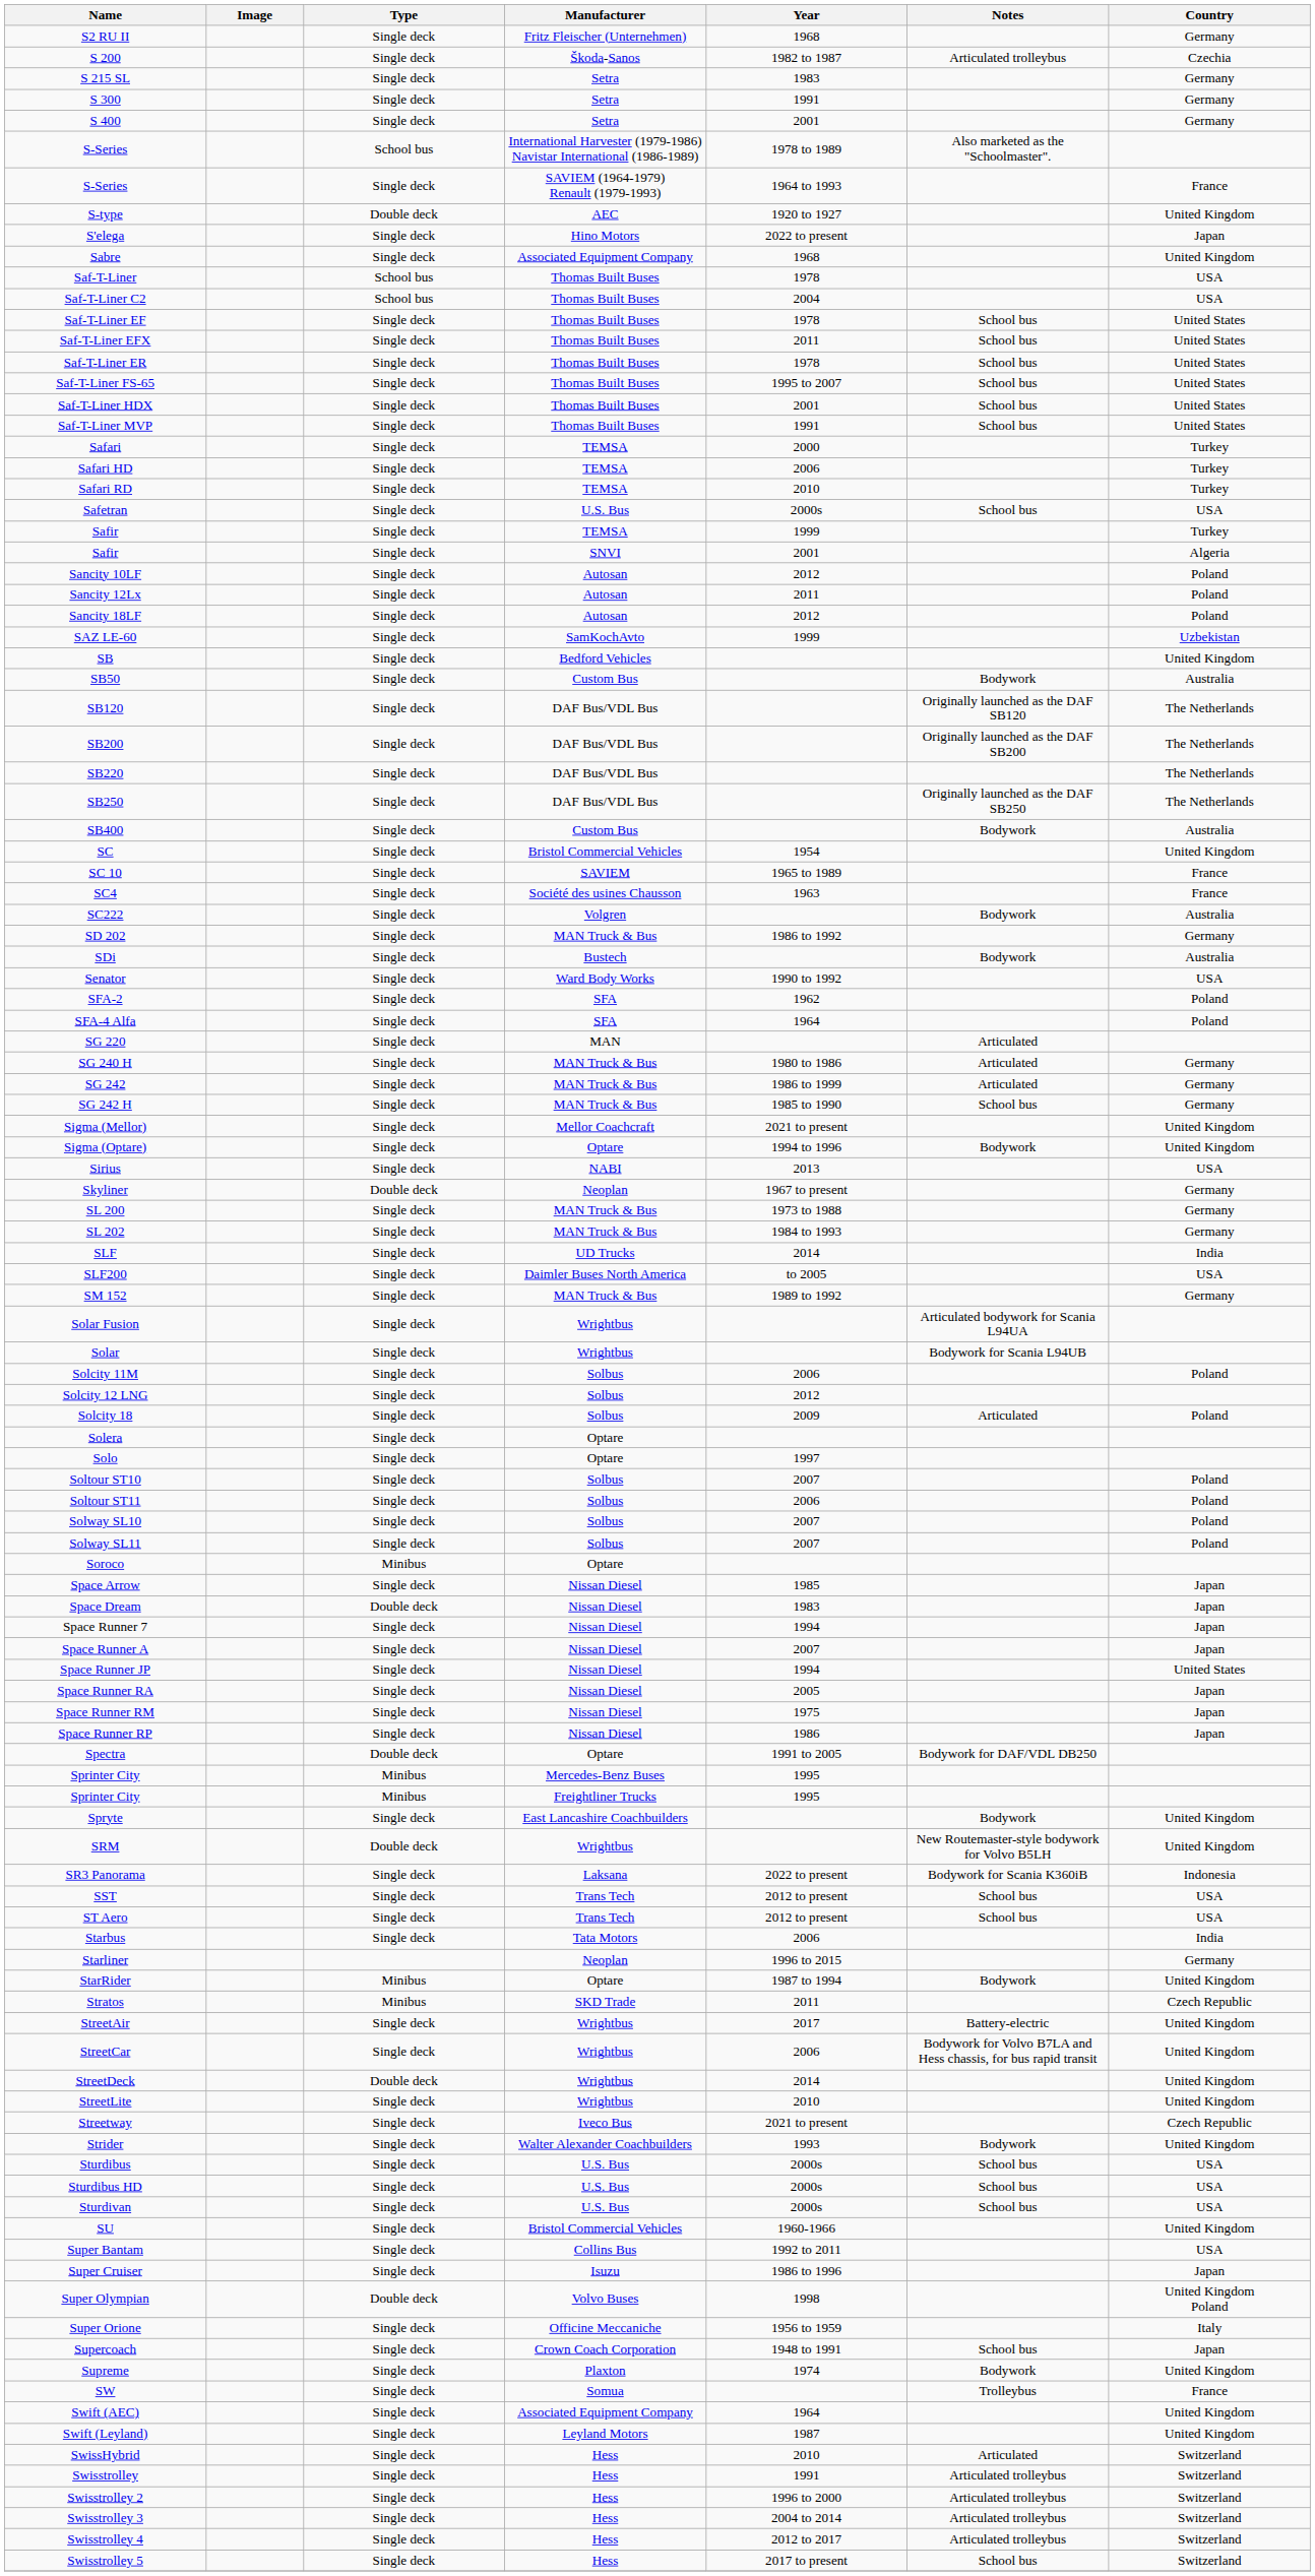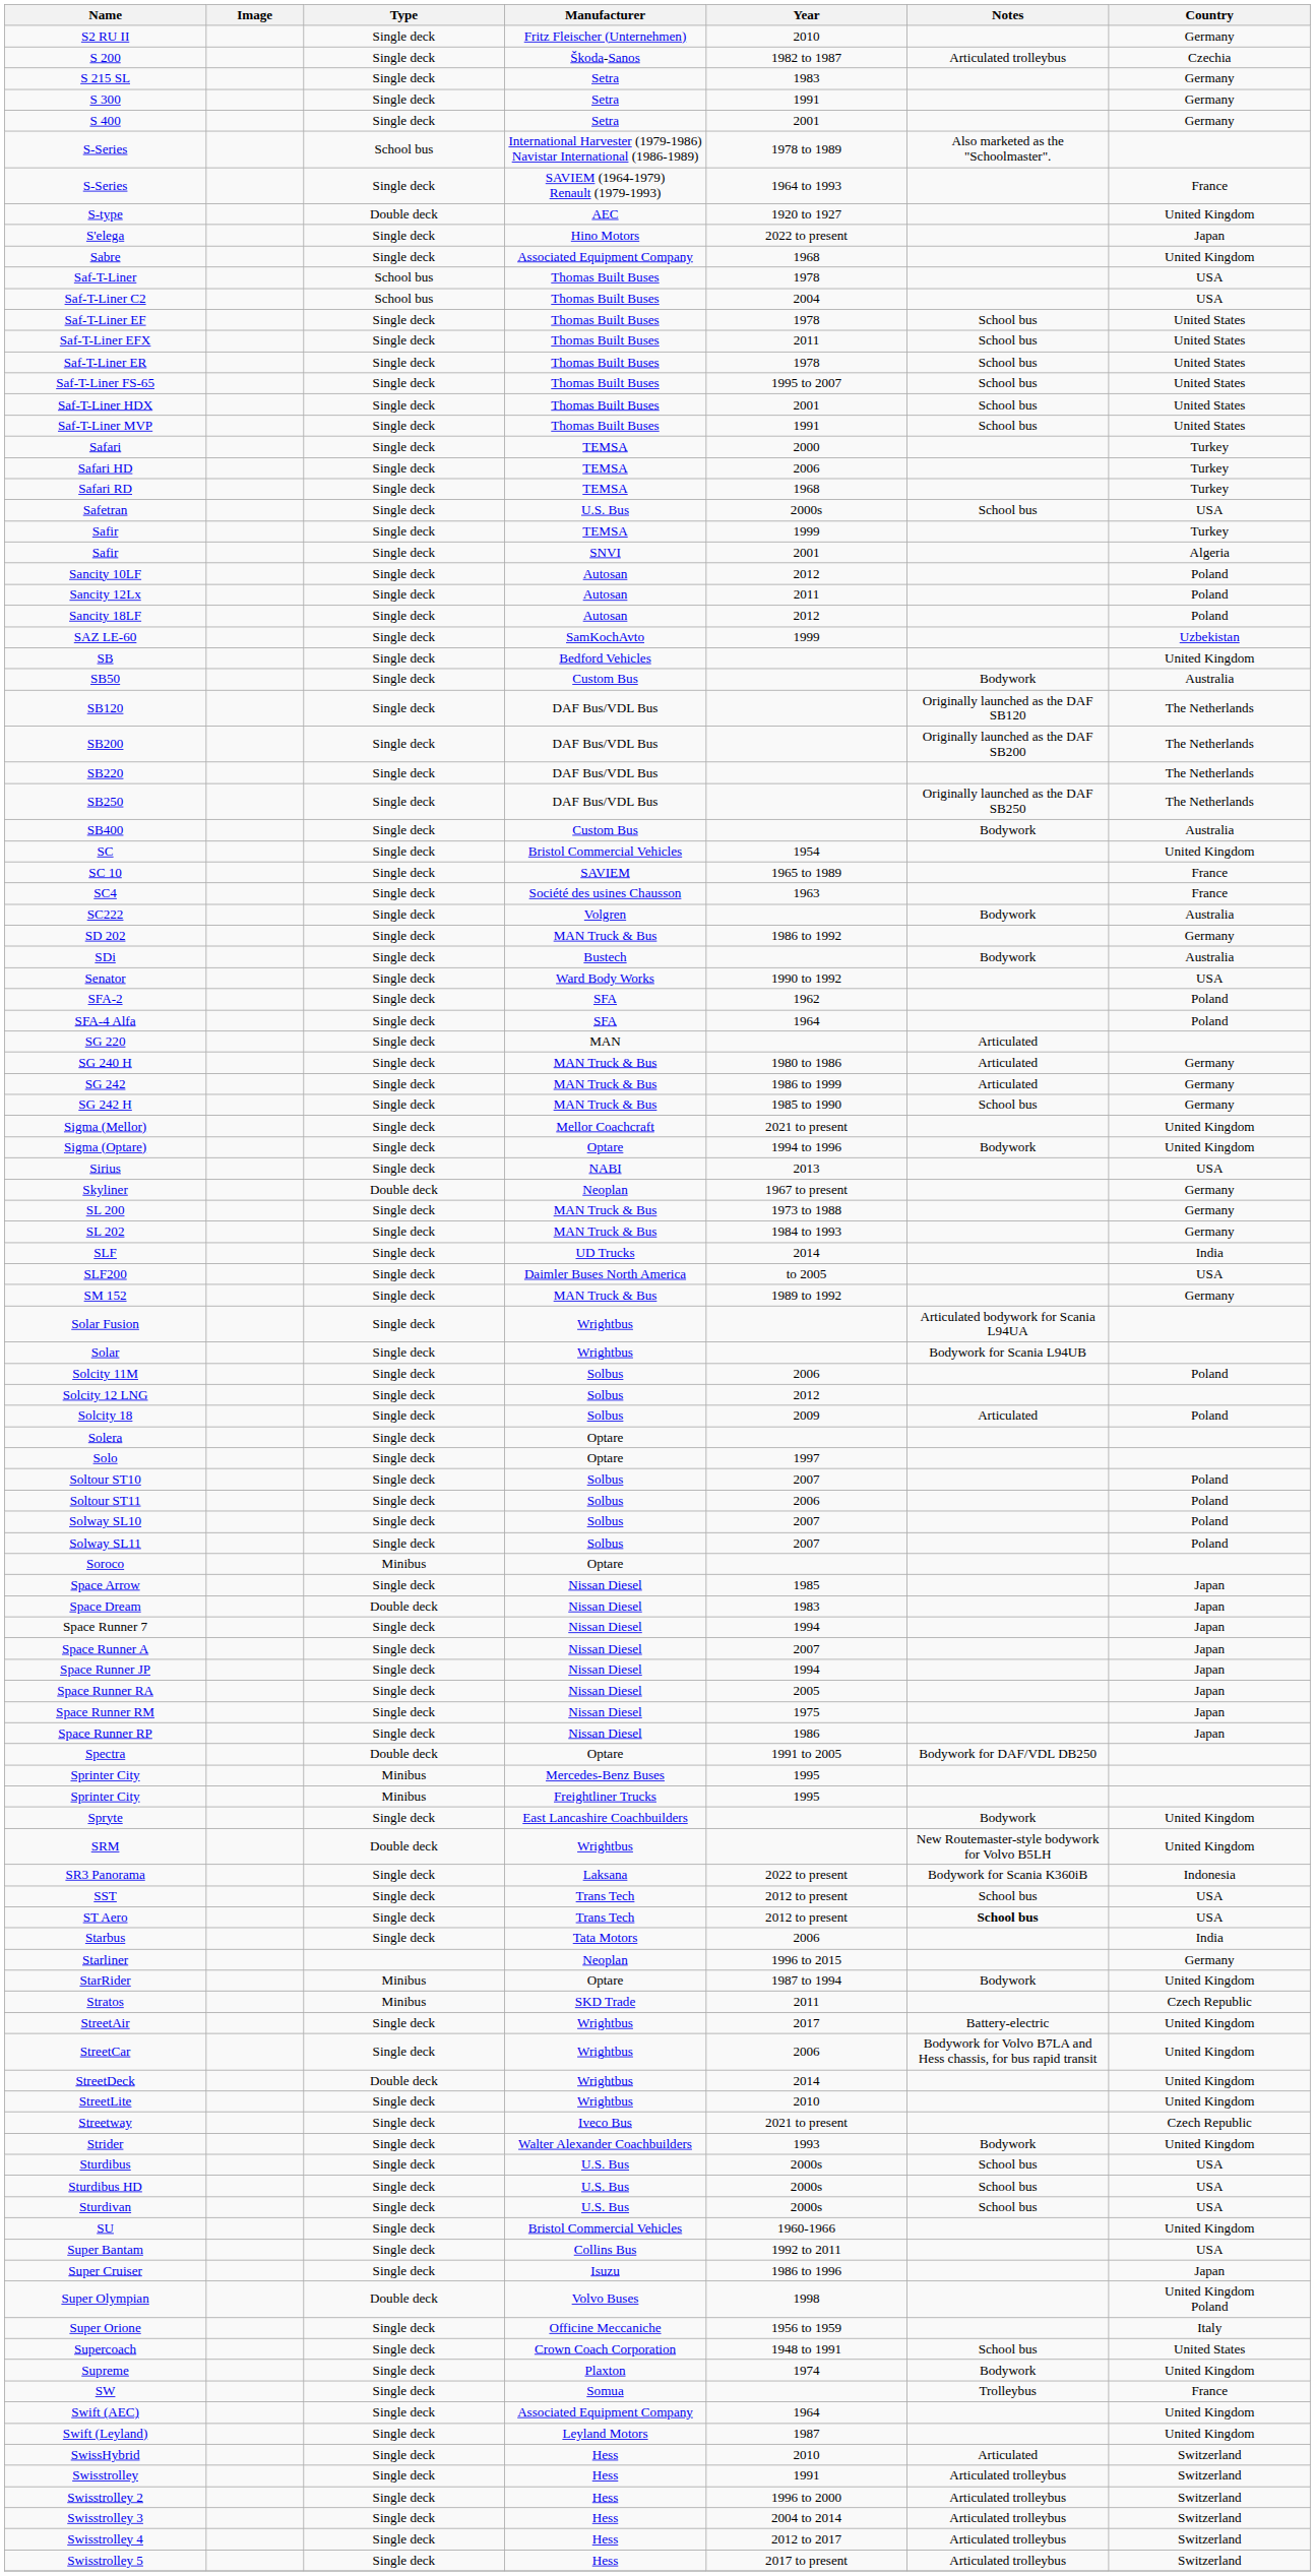S2 RU II | Year: 1968 -> 2010
Safari RD | Year: 2010 -> 1968
Space Runner JP | Country: United States -> Japan
ST Aero | Notes: normal -> bold
Supercoach | Country: Japan -> United States
Swisstrolley 5 | Notes: School bus -> Articulated trolleybus
